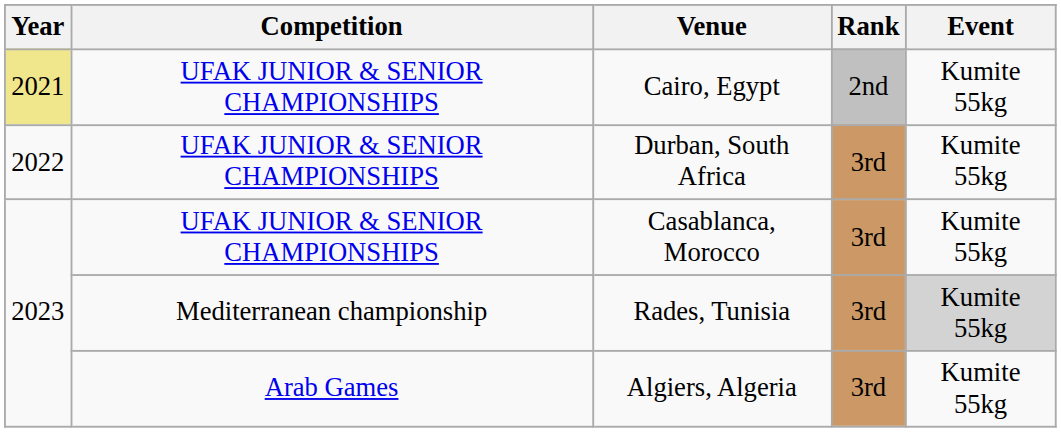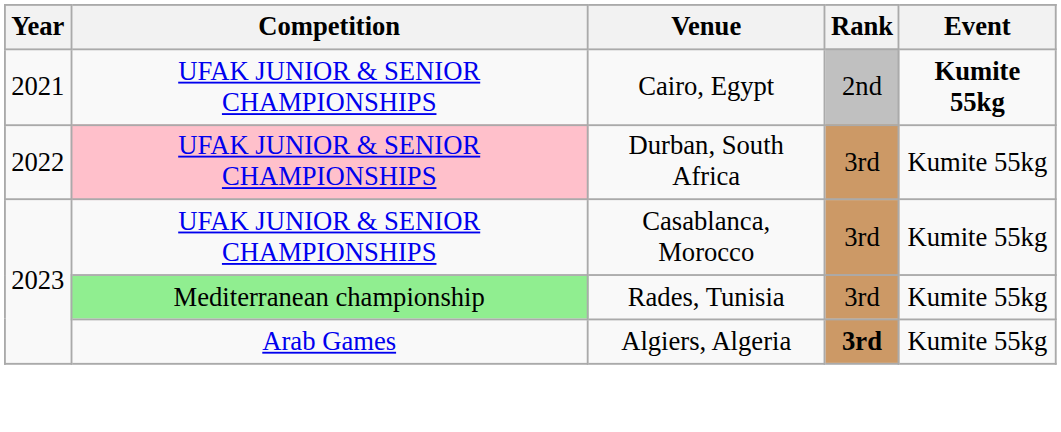Cairo, Egypt | Year: khaki background -> no background
Cairo, Egypt | Event: normal -> bold
Durban, South Africa | Competition: no background -> pink background
Rades, Tunisia | Competition: no background -> lightgreen background
Rades, Tunisia | Event: lightgrey background -> no background
Algiers, Algeria | Rank: normal -> bold
